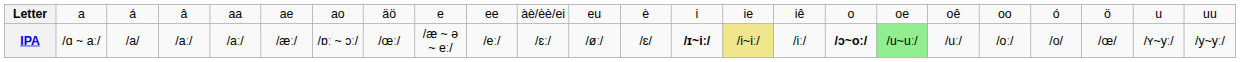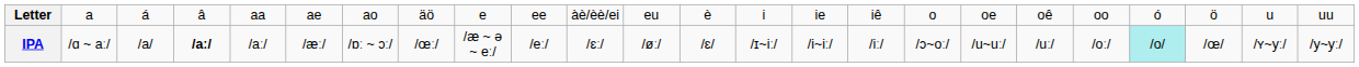IPA | column 4: normal -> bold
IPA | column 14: bold -> normal
IPA | column 15: khaki background -> no background
IPA | column 17: bold -> normal
IPA | column 18: lightgreen background -> no background
IPA | column 21: no background -> paleturquoise background
